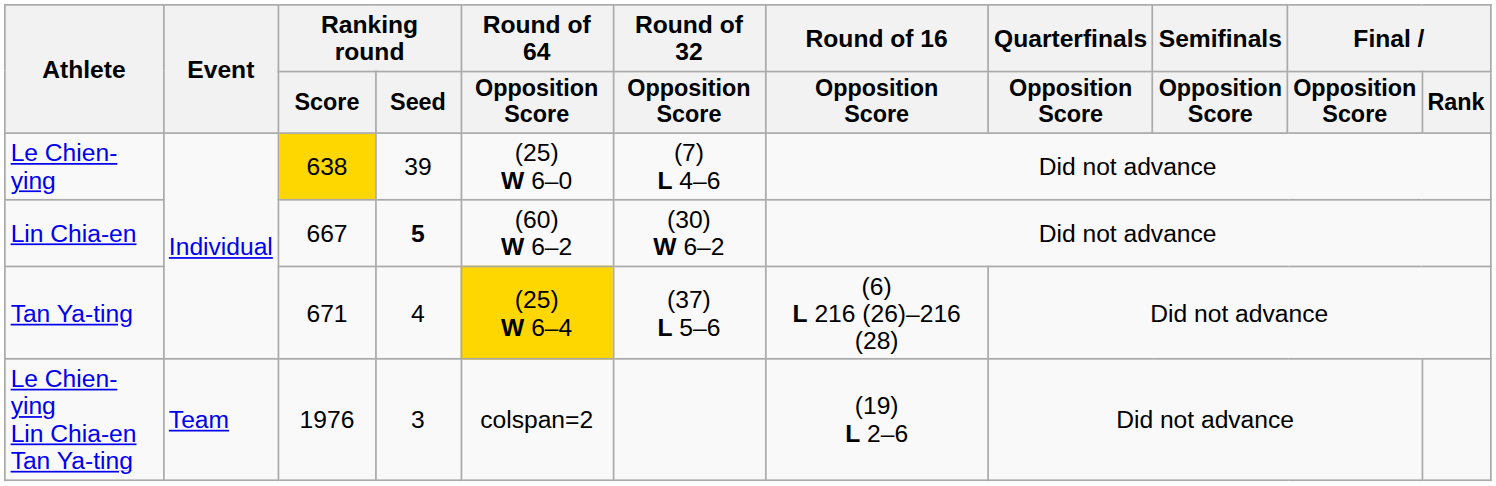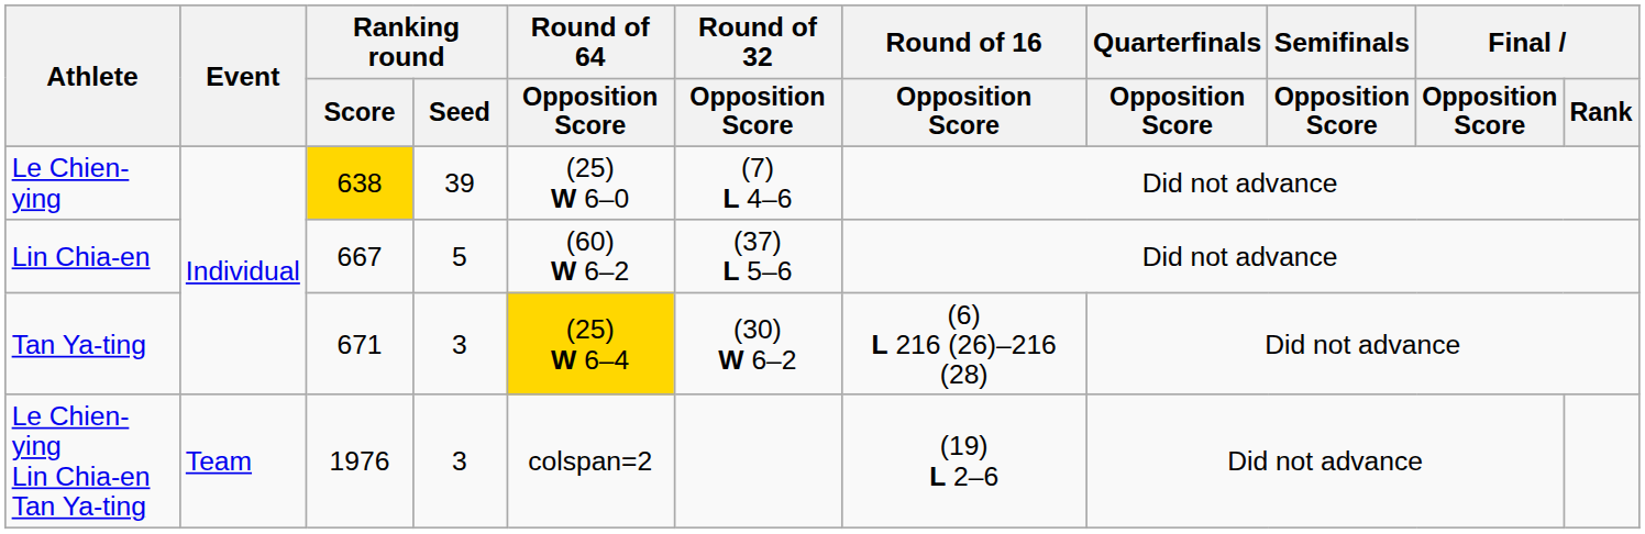Lin Chia-en | Ranking round / Seed: bold -> normal
Lin Chia-en | Round of 32 / Opposition Score: (30) W 6–2 -> (37) L 5–6
Tan Ya-ting | Ranking round / Seed: 4 -> 3
Tan Ya-ting | Round of 32 / Opposition Score: (37) L 5–6 -> (30) W 6–2
